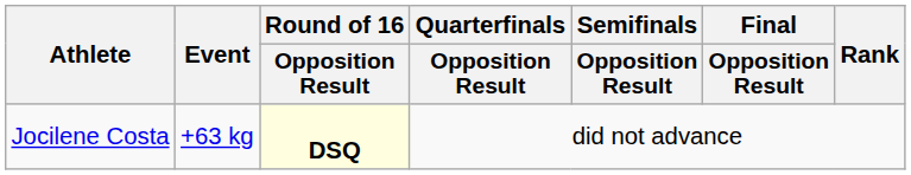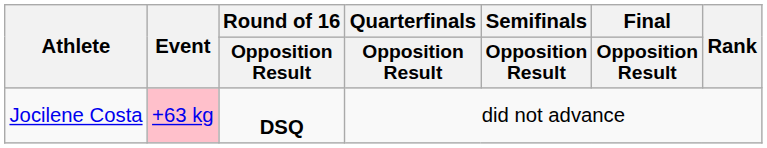Jocilene Costa | Event: no background -> pink background
Jocilene Costa | Round of 16 / Opposition Result: lightyellow background -> no background
